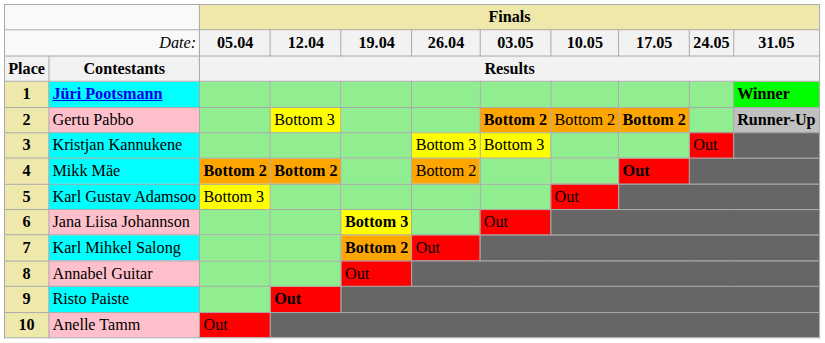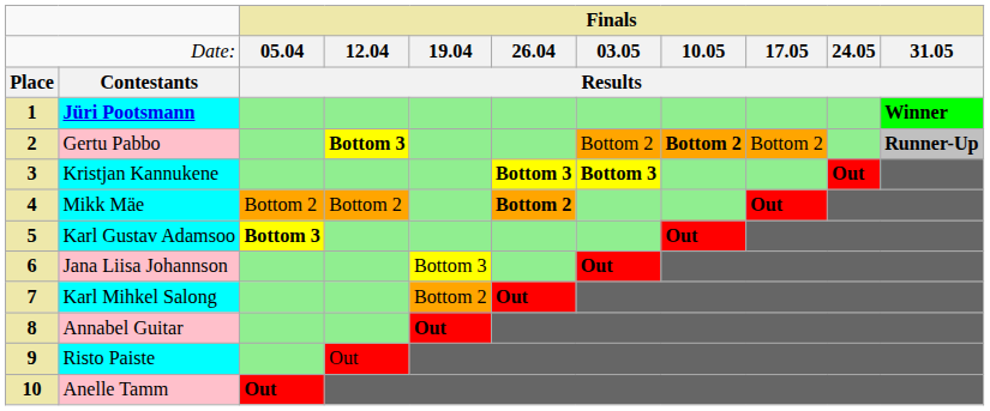Gertu Pabbo | column 4: normal -> bold
Gertu Pabbo | column 7: bold -> normal
Gertu Pabbo | column 8: normal -> bold
Gertu Pabbo | column 9: bold -> normal
Kristjan Kannukene | column 6: normal -> bold
Kristjan Kannukene | column 7: normal -> bold
Kristjan Kannukene | column 10: normal -> bold
Mikk Mäe | column 3: bold -> normal
Mikk Mäe | column 4: bold -> normal
Mikk Mäe | column 6: normal -> bold
Karl Gustav Adamsoo | column 3: normal -> bold
Karl Gustav Adamsoo | column 8: normal -> bold
Jana Liisa Johannson | column 5: bold -> normal
Jana Liisa Johannson | column 7: normal -> bold
Karl Mihkel Salong | column 5: bold -> normal
Karl Mihkel Salong | column 6: normal -> bold
Annabel Guitar | column 5: normal -> bold
Risto Paiste | column 4: bold -> normal
Anelle Tamm | column 3: normal -> bold
